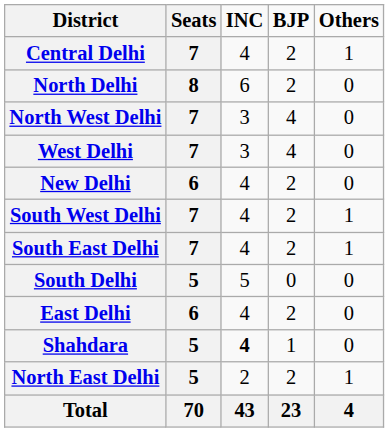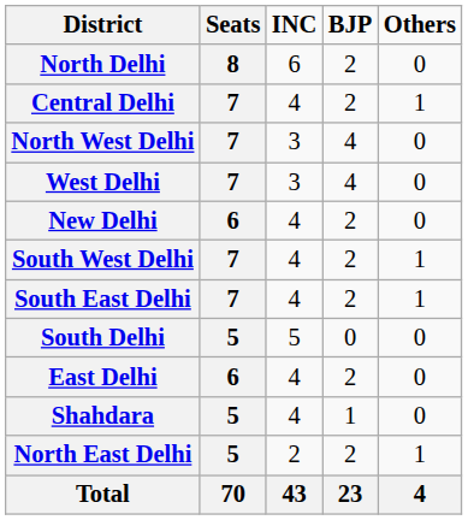rows swapped: North Delhi <-> Central Delhi
Shahdara | column 3: bold -> normal
